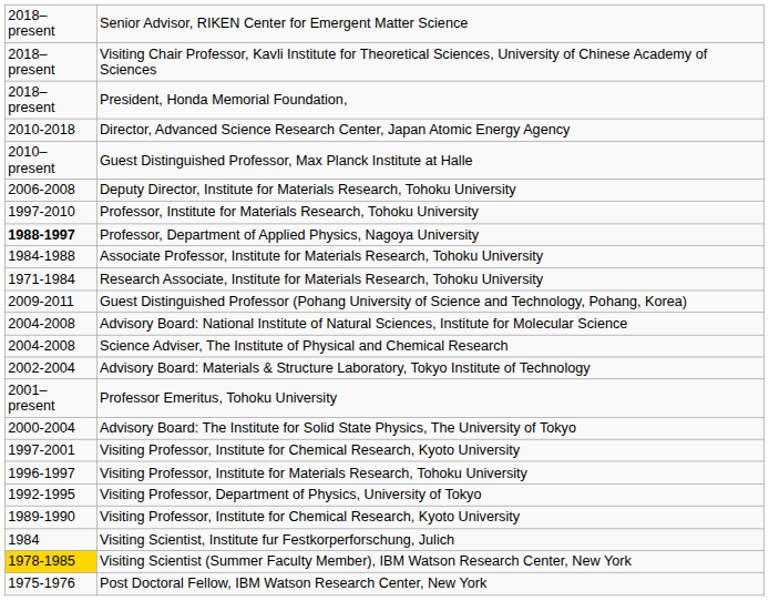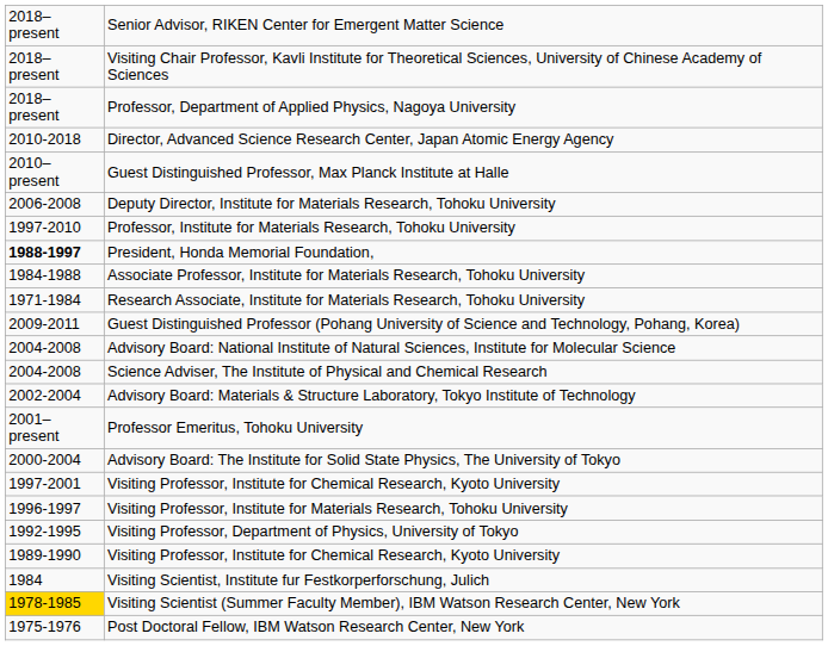row 3 | column 2: President, Honda Memorial Foundation, -> Professor, Department of Applied Physics, Nagoya University
row 8 | column 2: Professor, Department of Applied Physics, Nagoya University -> President, Honda Memorial Foundation,
